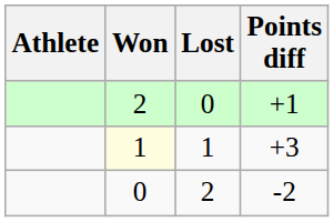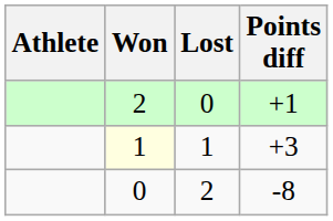row 4 | Points diff: -2 -> -8
